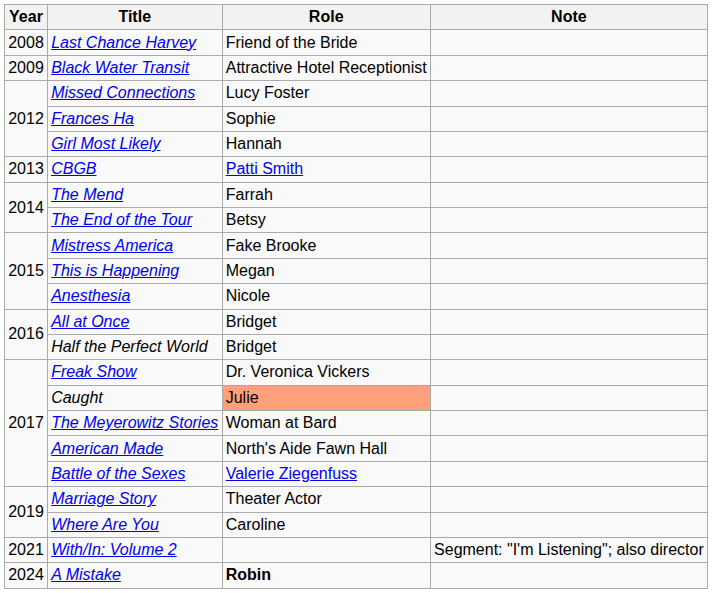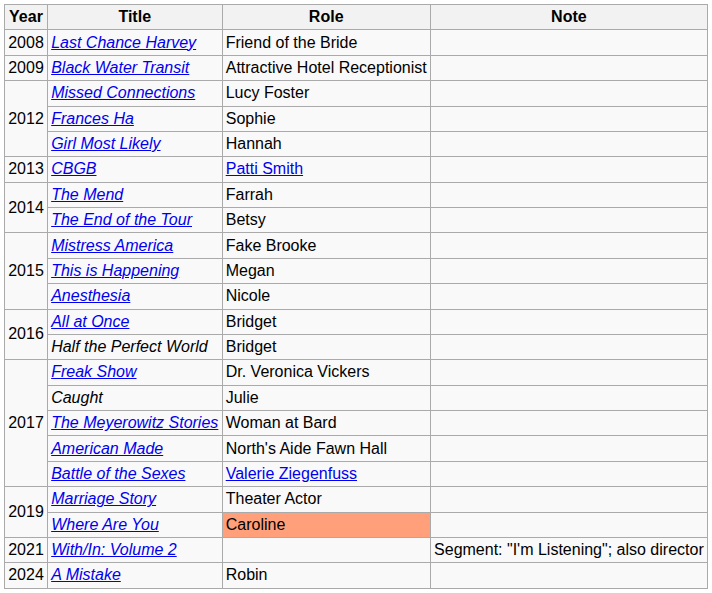Caught | Role: lightsalmon background -> no background
Where Are You | Role: no background -> lightsalmon background
A Mistake | Role: bold -> normal
